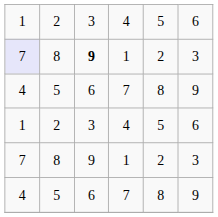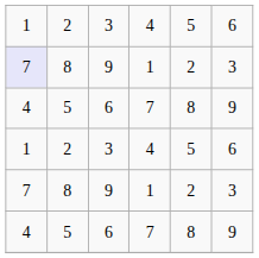row 2 | column 3: bold -> normal
